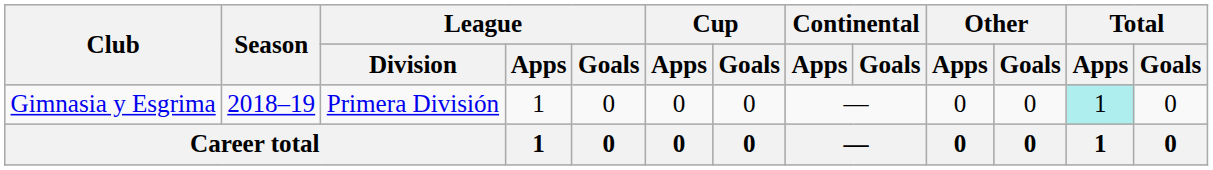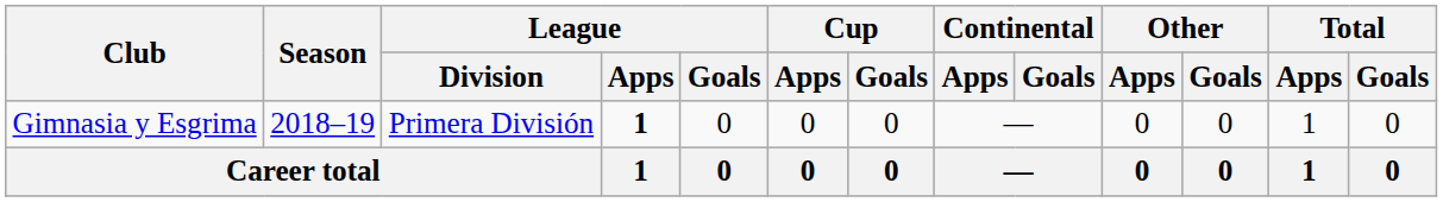Gimnasia y Esgrima | League / Apps: normal -> bold
Gimnasia y Esgrima | Total / Apps: paleturquoise background -> no background
